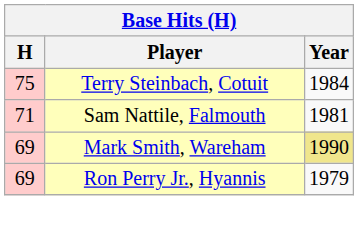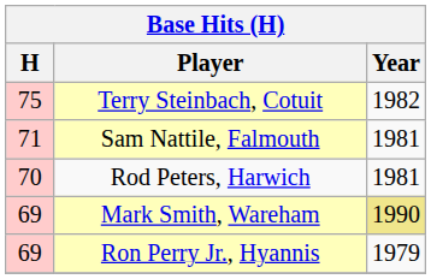Terry Steinbach, Cotuit | Year: 1984 -> 1982
+ row: 70 | Rod Peters, Harwich | 1981
